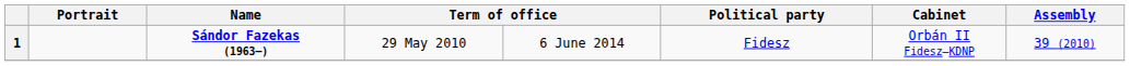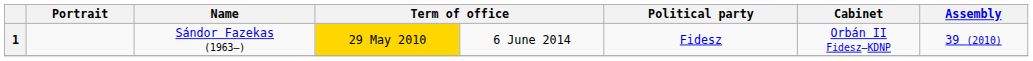1 | Name: bold -> normal
1 | column 4: no background -> gold background
